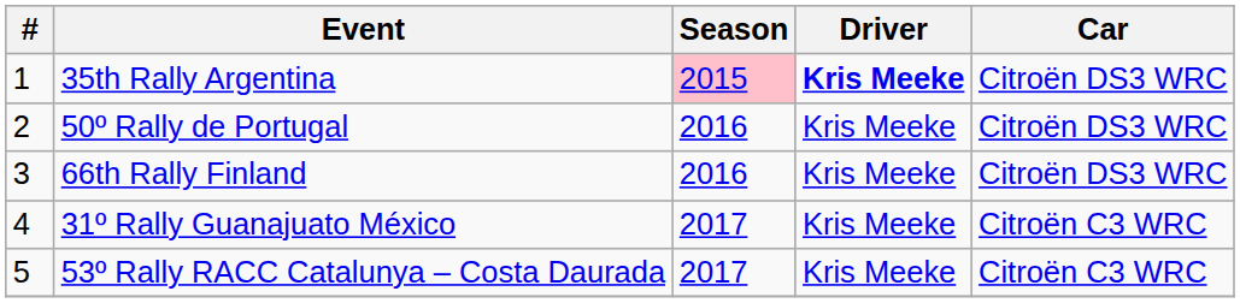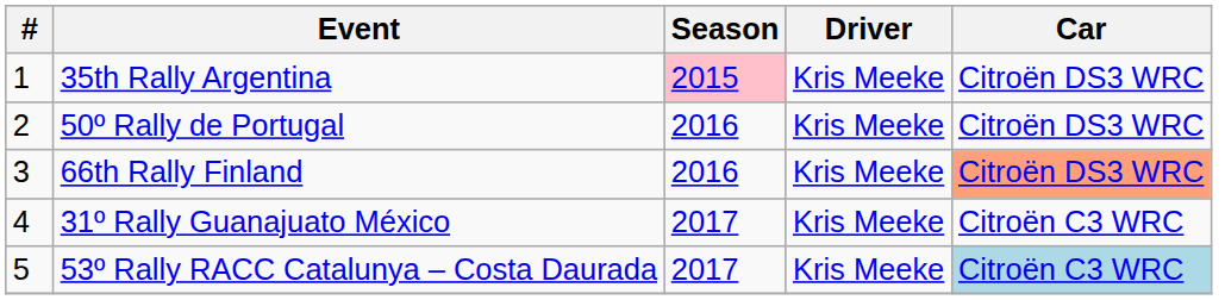35th Rally Argentina | Driver: bold -> normal
66th Rally Finland | Car: no background -> lightsalmon background
53º Rally RACC Catalunya – Costa Daurada | Car: no background -> lightblue background
